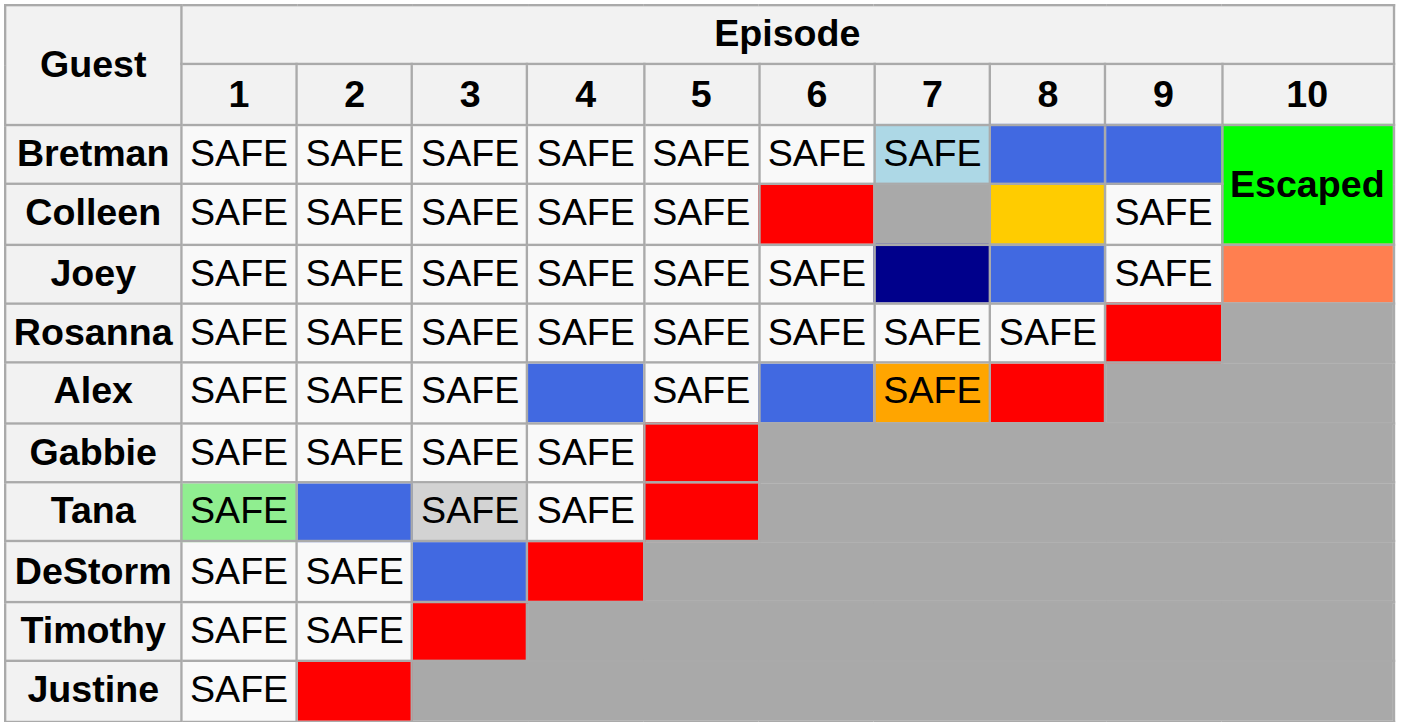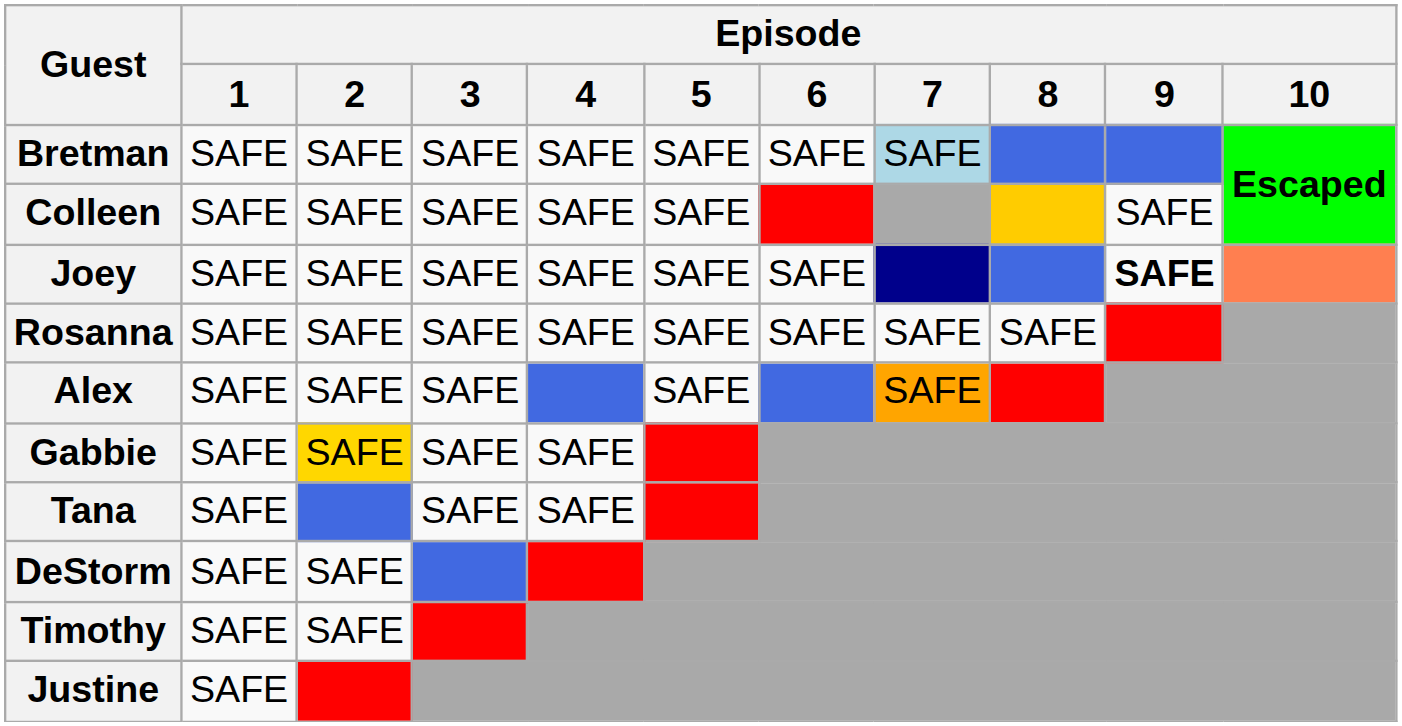Joey | Episode / 9: normal -> bold
Gabbie | Episode / 2: no background -> gold background
Tana | Episode / 1: lightgreen background -> no background
Tana | Episode / 3: lightgrey background -> no background
